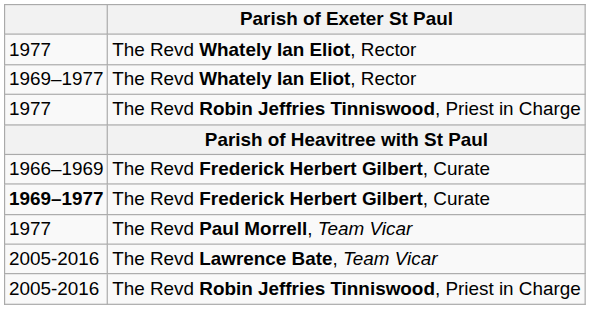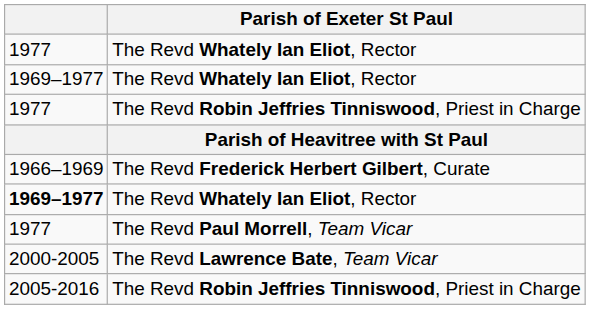row 7 | Parish of Exeter St Paul: The Revd Frederick Herbert Gilbert, Curate -> The Revd Whately Ian Eliot, Rector
row 9 | column 1: 2005-2016 -> 2000-2005
